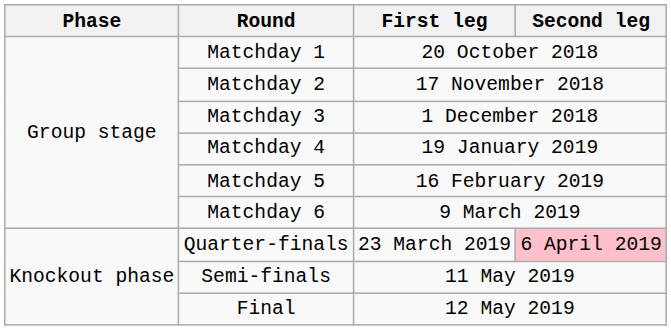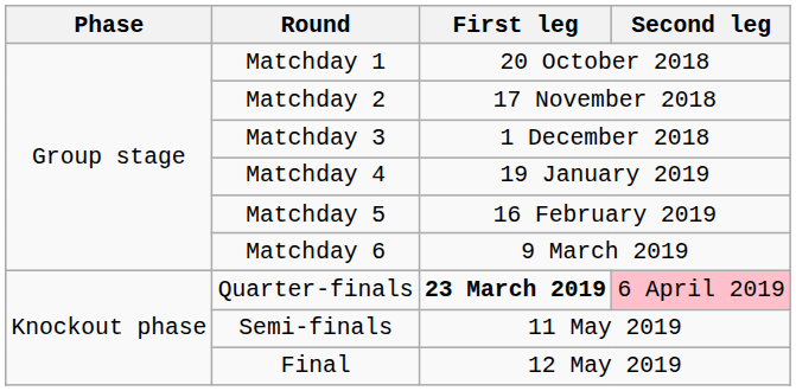Quarter-finals | First leg: normal -> bold
